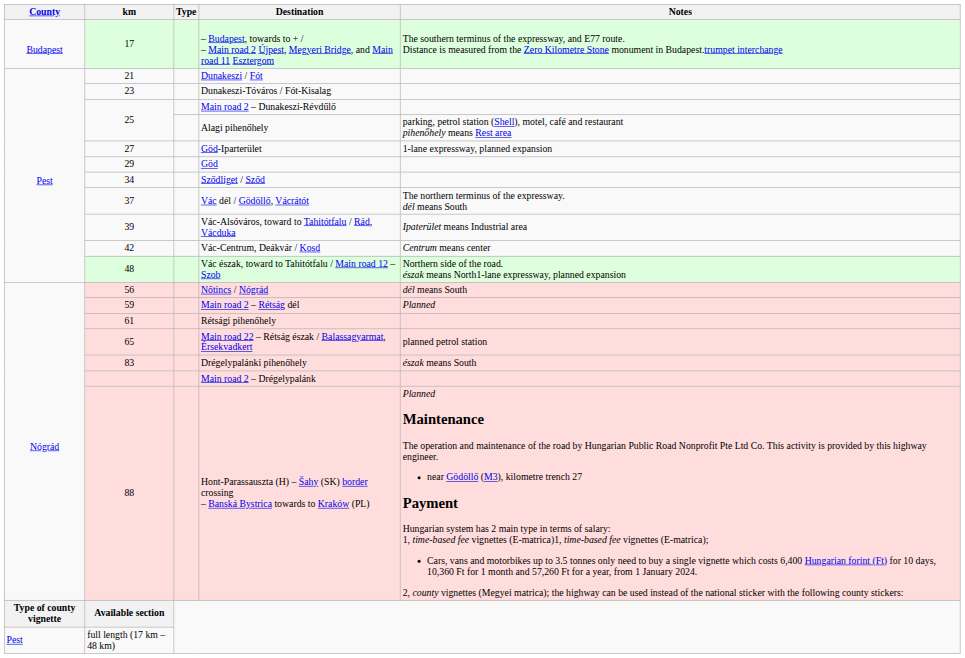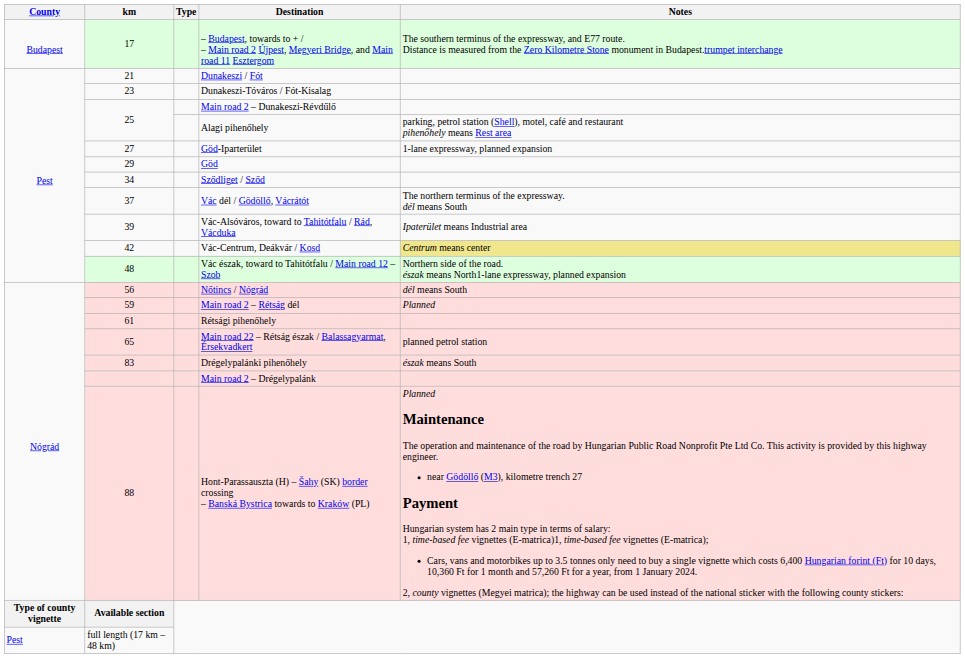Vác-Centrum, Deákvár / Kosd | Notes: no background -> khaki background
